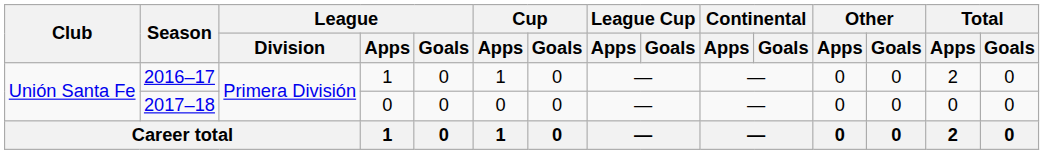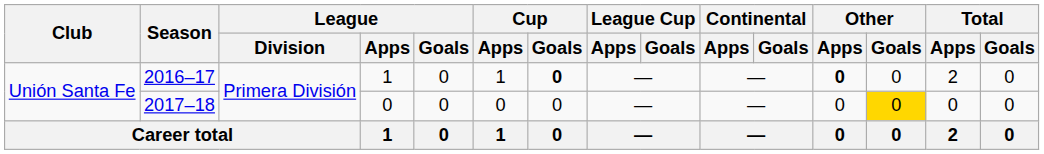2016–17 | Cup / Goals: normal -> bold
2016–17 | Other / Apps: normal -> bold
2017–18 | Other / Goals: no background -> gold background
